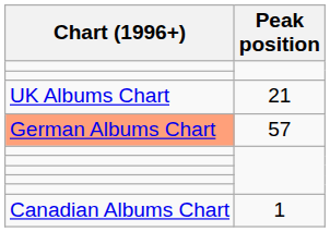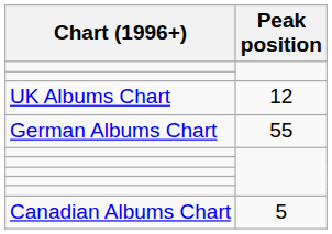row 4 | Peak position: 21 -> 12
row 5 | Chart (1996+): lightsalmon background -> no background
row 5 | Peak position: 57 -> 55
row 11 | Peak position: 1 -> 5
